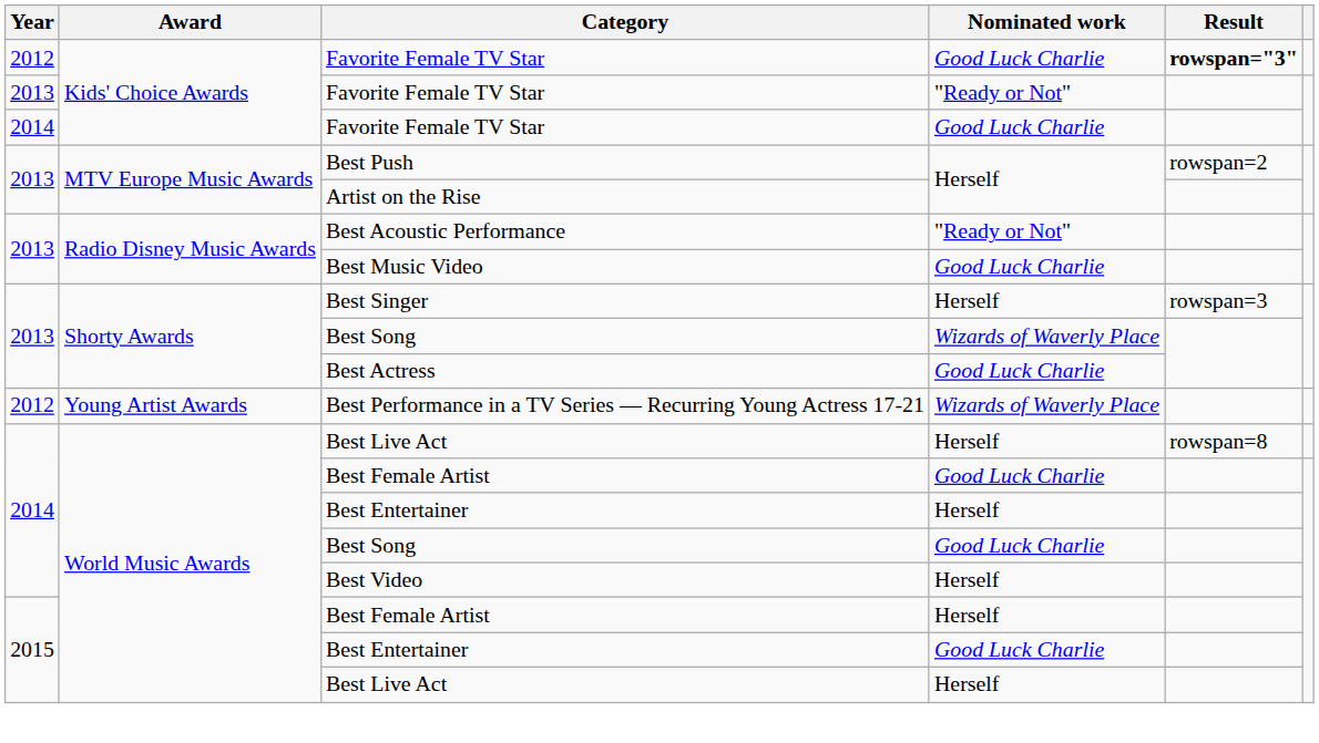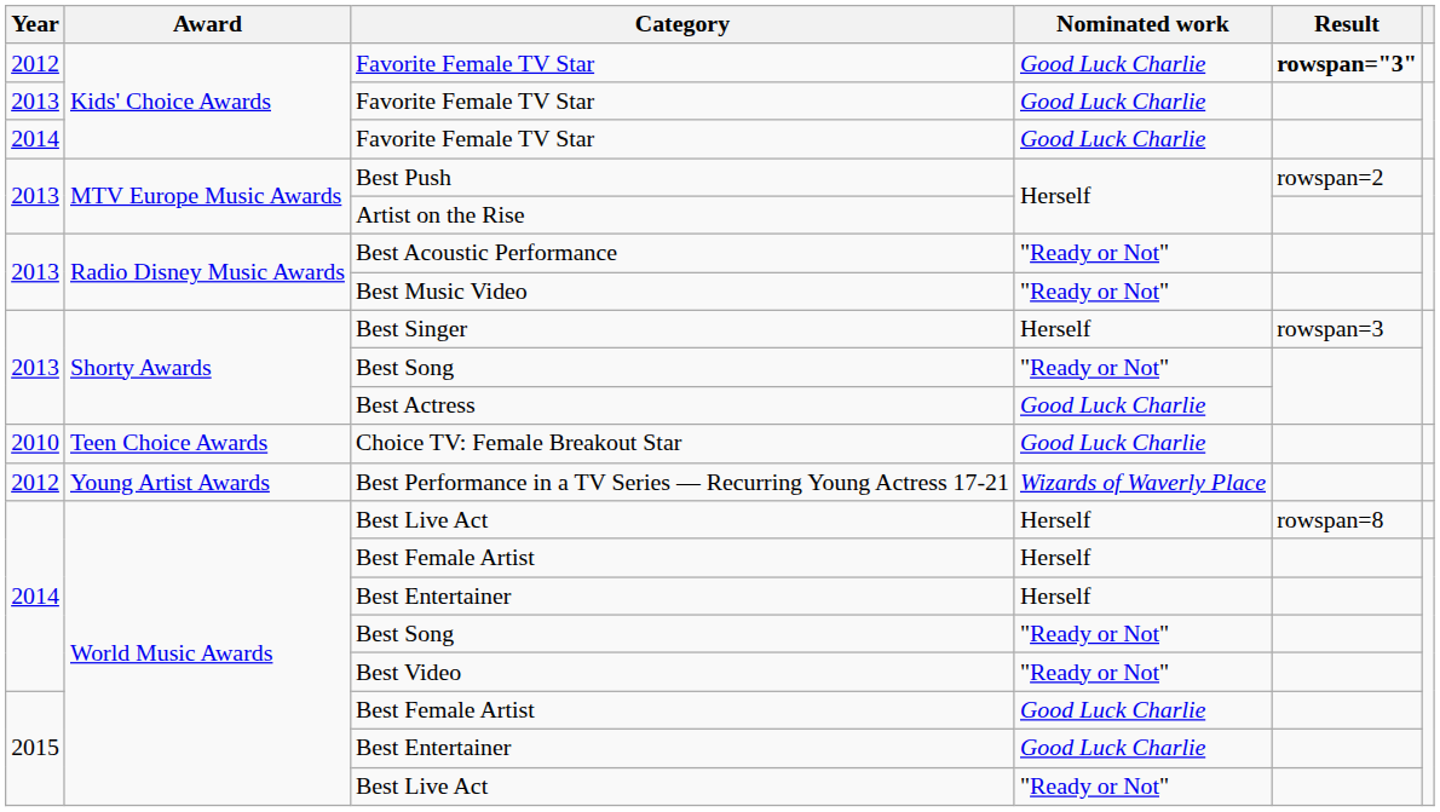2013 / Favorite Female TV Star | Nominated work: "Ready or Not" -> Good Luck Charlie
Best Music Video | Nominated work: Good Luck Charlie -> "Ready or Not"
2013 / Best Song | Nominated work: Wizards of Waverly Place -> "Ready or Not"
+ row: 2010 | Teen Choice Awards | Choice TV: Female Breakout Star | Good Luck Charlie
2014 / Best Female Artist | Nominated work: Good Luck Charlie -> Herself
2014 / Best Song | Nominated work: Good Luck Charlie -> "Ready or Not"
Best Video | Nominated work: Herself -> "Ready or Not"
2015 / Best Female Artist | Nominated work: Herself -> Good Luck Charlie
2015 / Best Live Act | Nominated work: Herself -> "Ready or Not"
